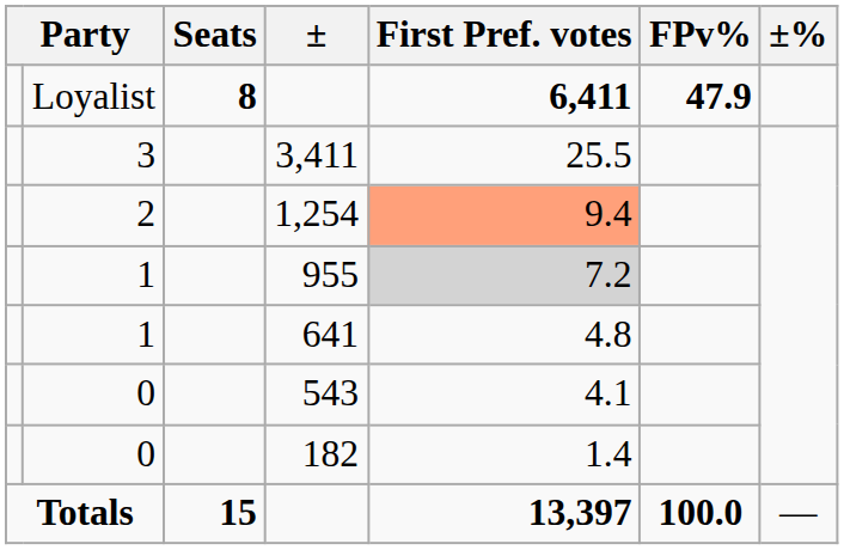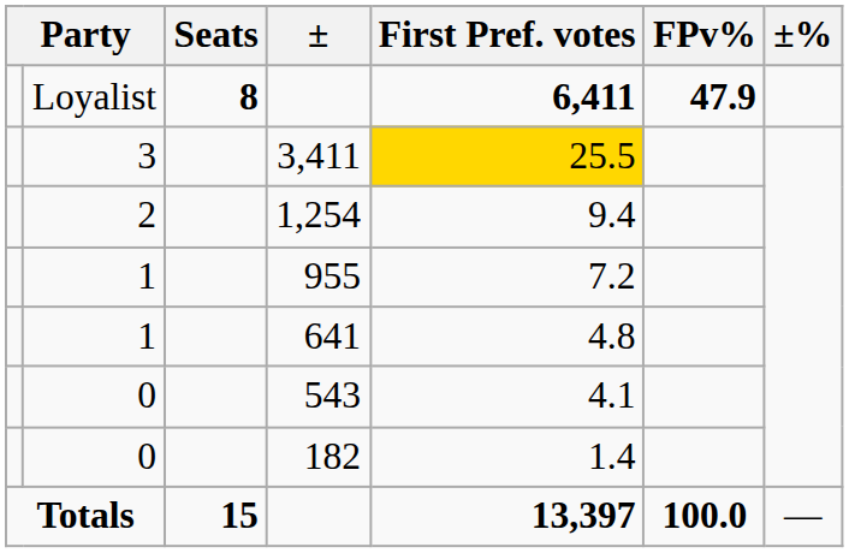3,411 | First Pref. votes: no background -> gold background
1,254 | First Pref. votes: lightsalmon background -> no background
955 | First Pref. votes: lightgrey background -> no background
